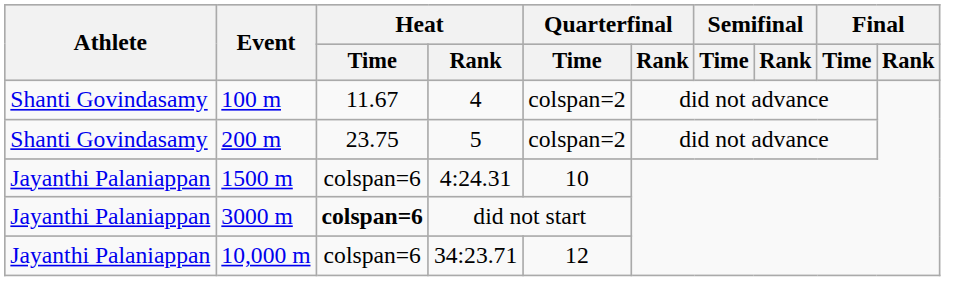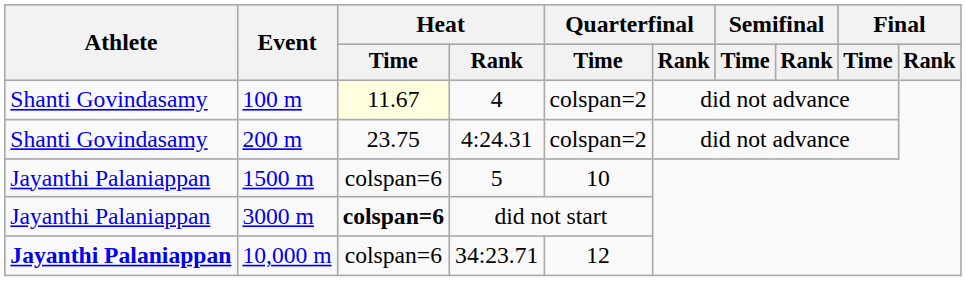100 m | Heat / Time: no background -> lightyellow background
200 m | Heat / Rank: 5 -> 4:24.31
1500 m | Heat / Rank: 4:24.31 -> 5
10,000 m | Athlete: normal -> bold
